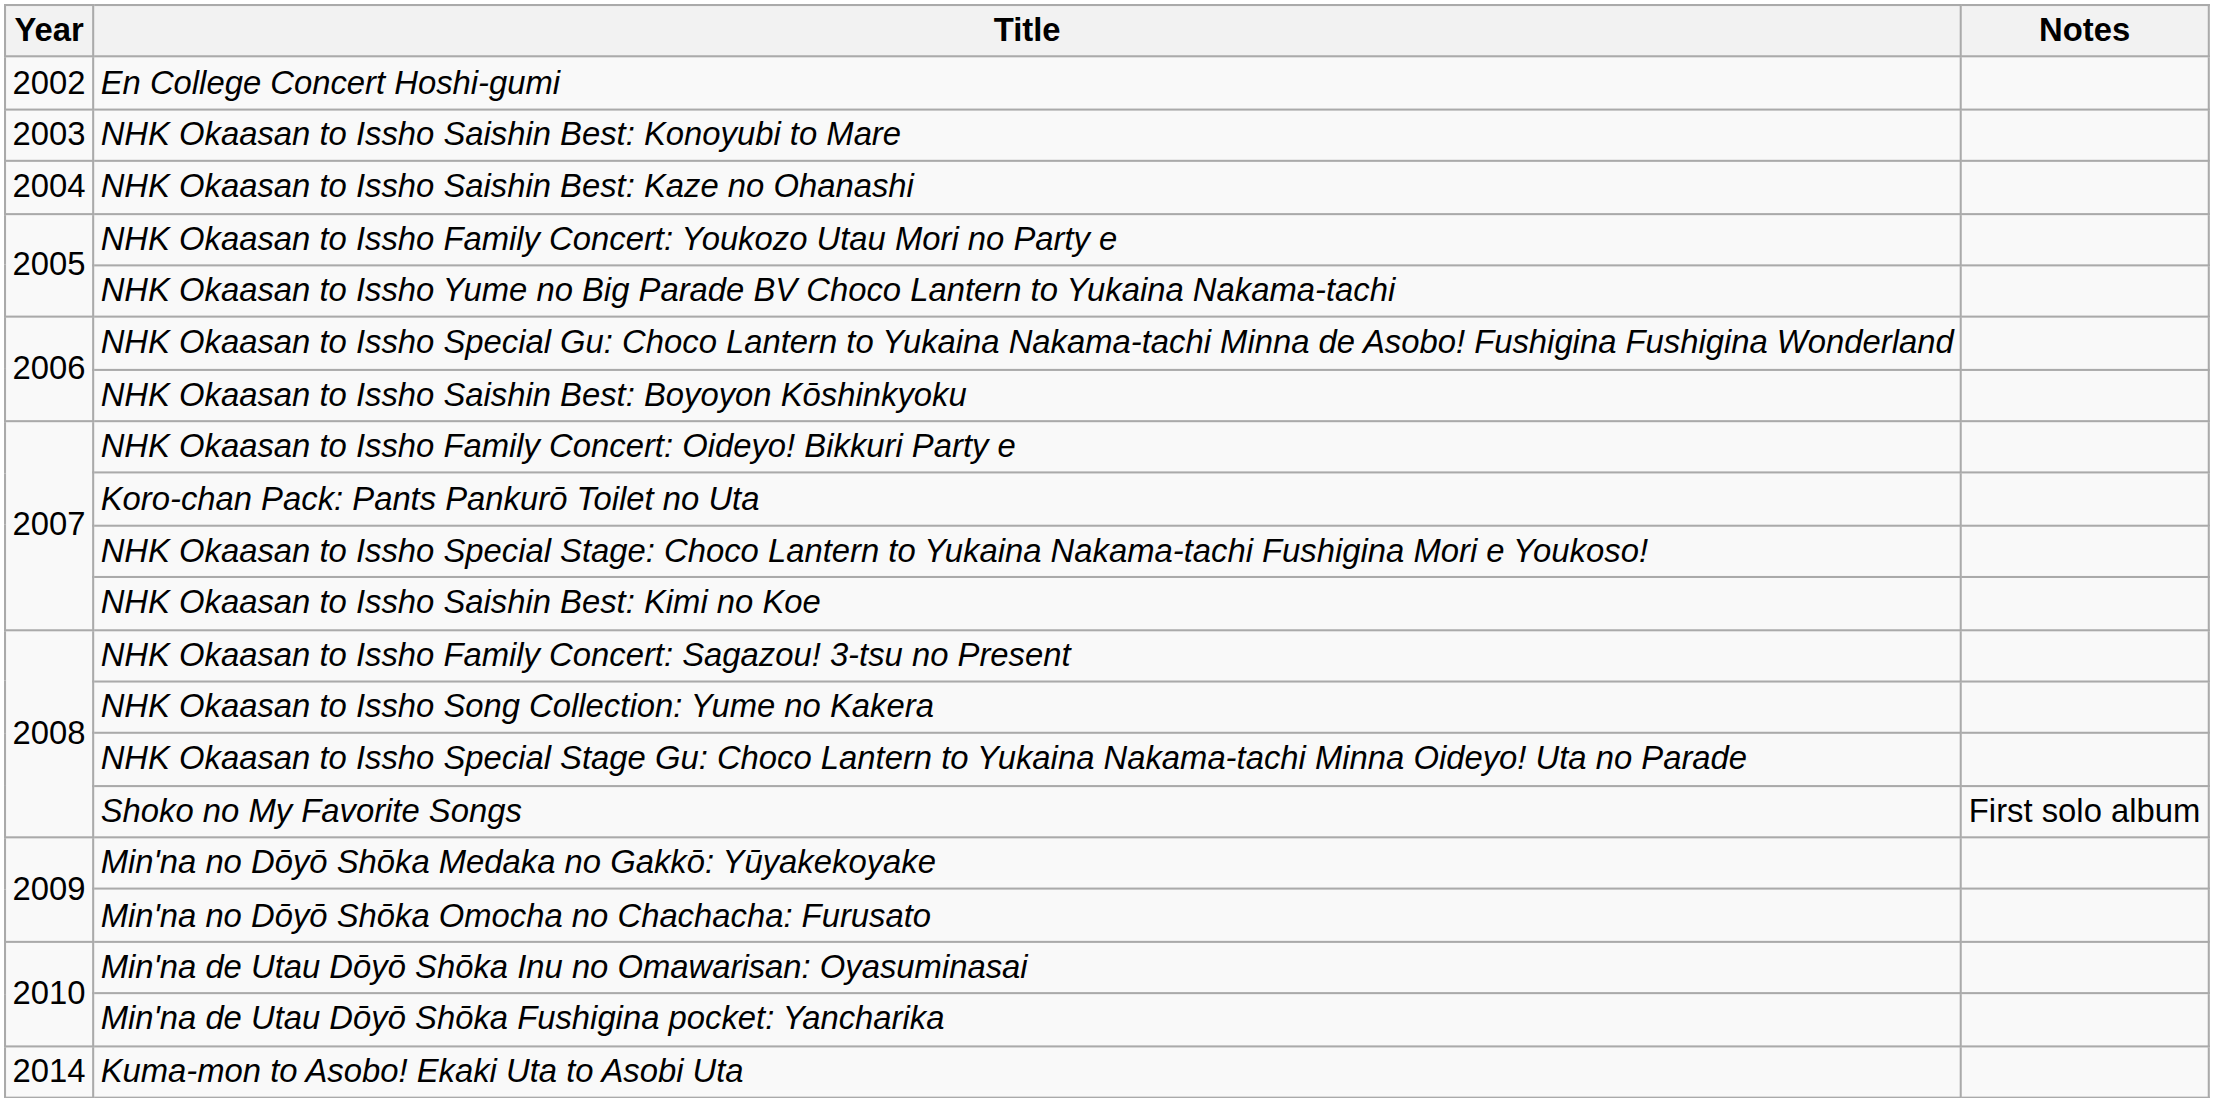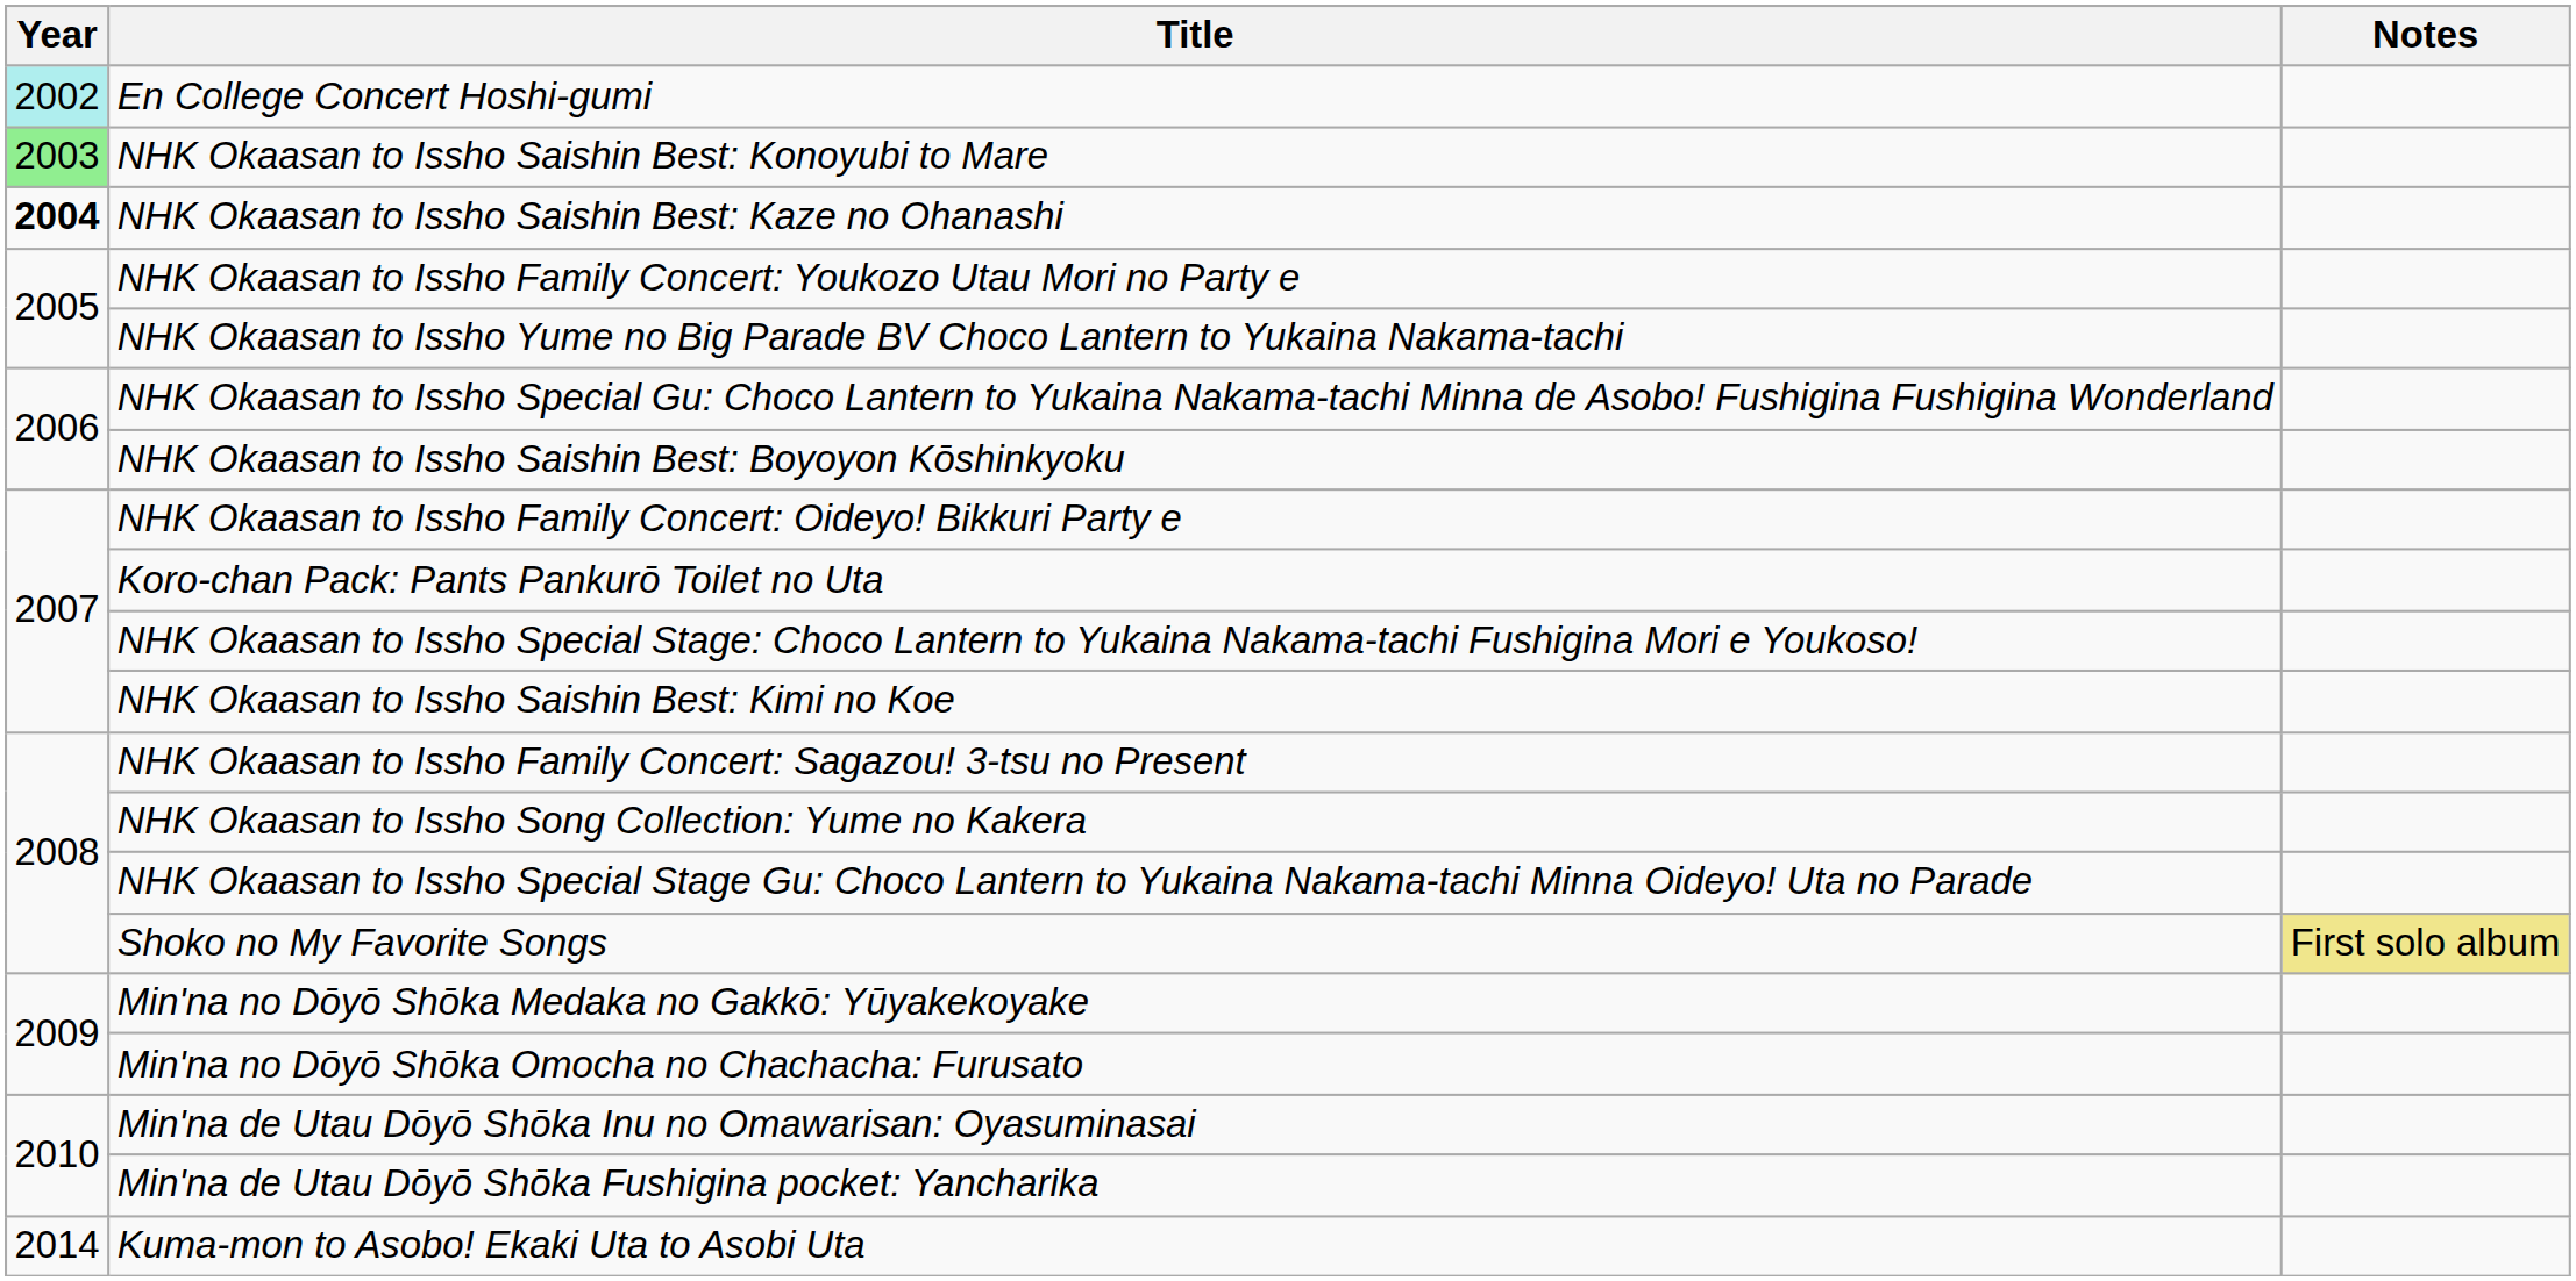En College Concert Hoshi-gumi | Year: no background -> paleturquoise background
NHK Okaasan to Issho Saishin Best: Konoyubi to Mare | Year: no background -> lightgreen background
NHK Okaasan to Issho Saishin Best: Kaze no Ohanashi | Year: normal -> bold
Shoko no My Favorite Songs | Notes: no background -> khaki background
